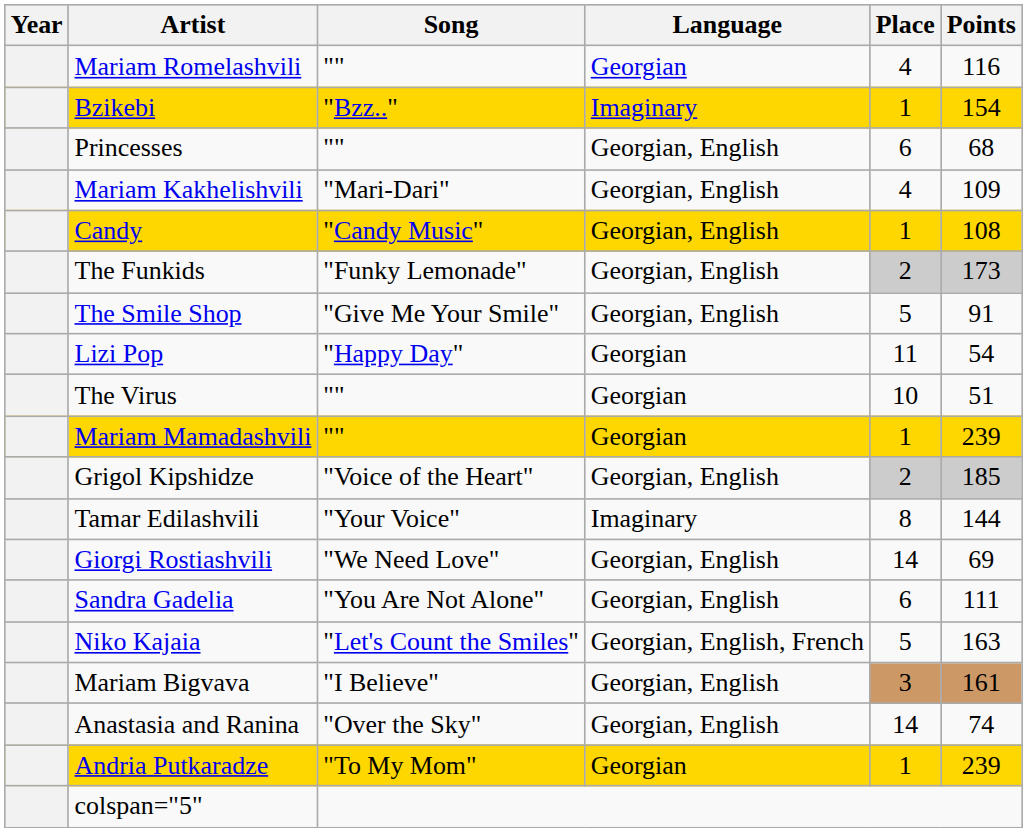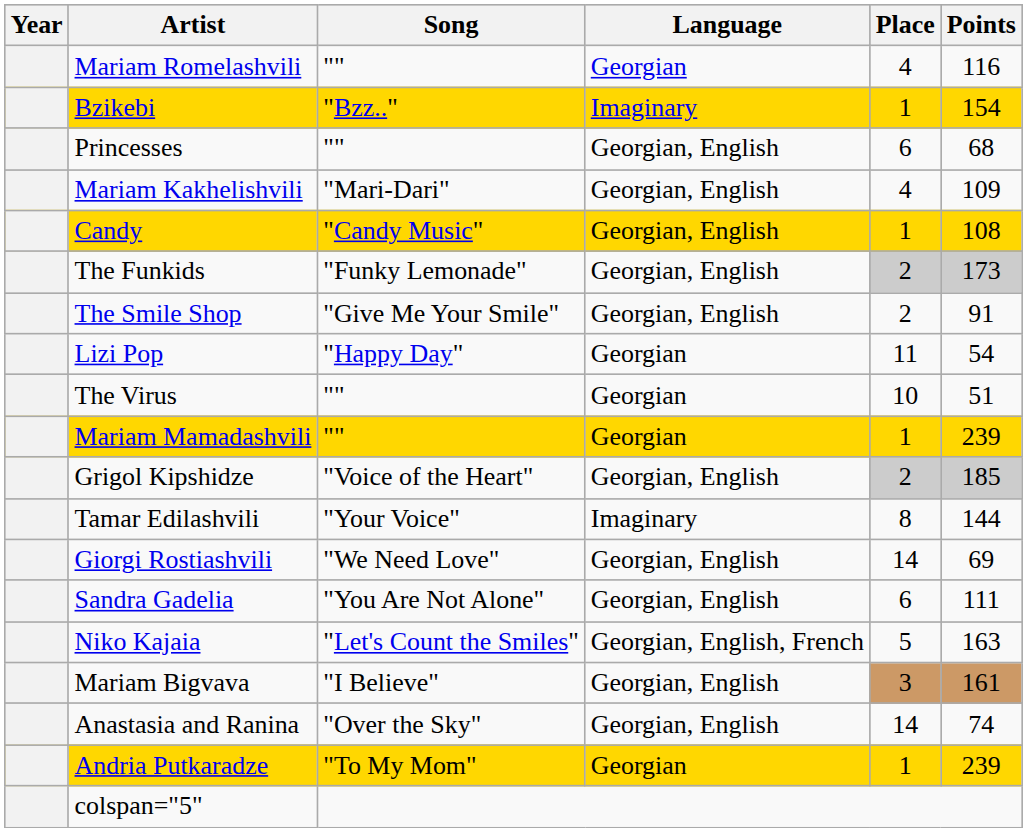The Smile Shop | Place: 5 -> 2
